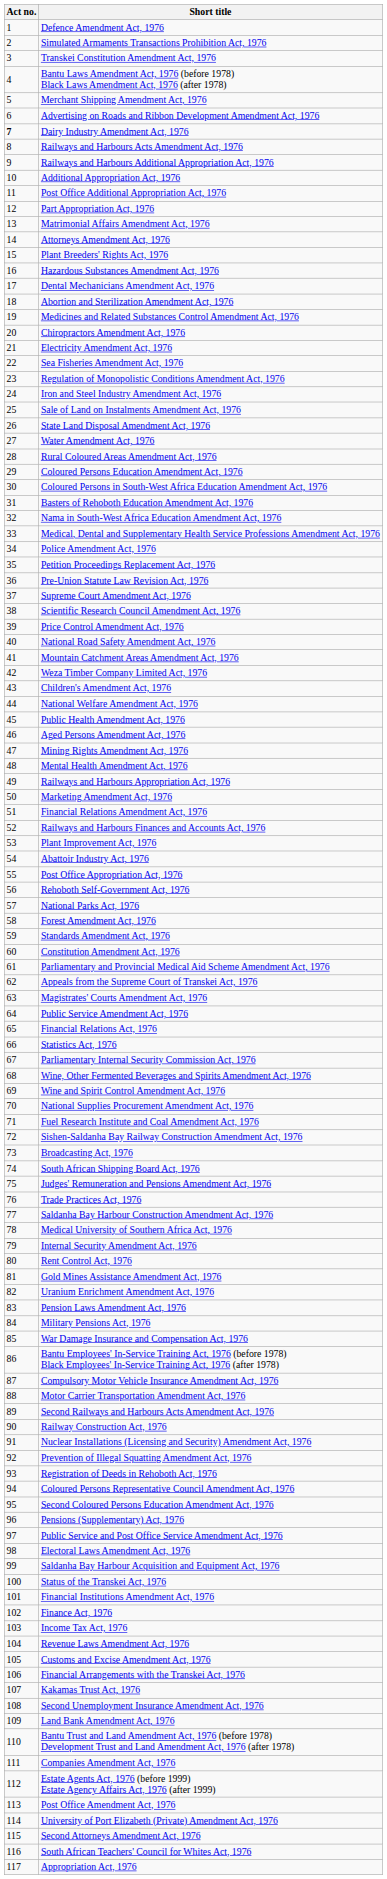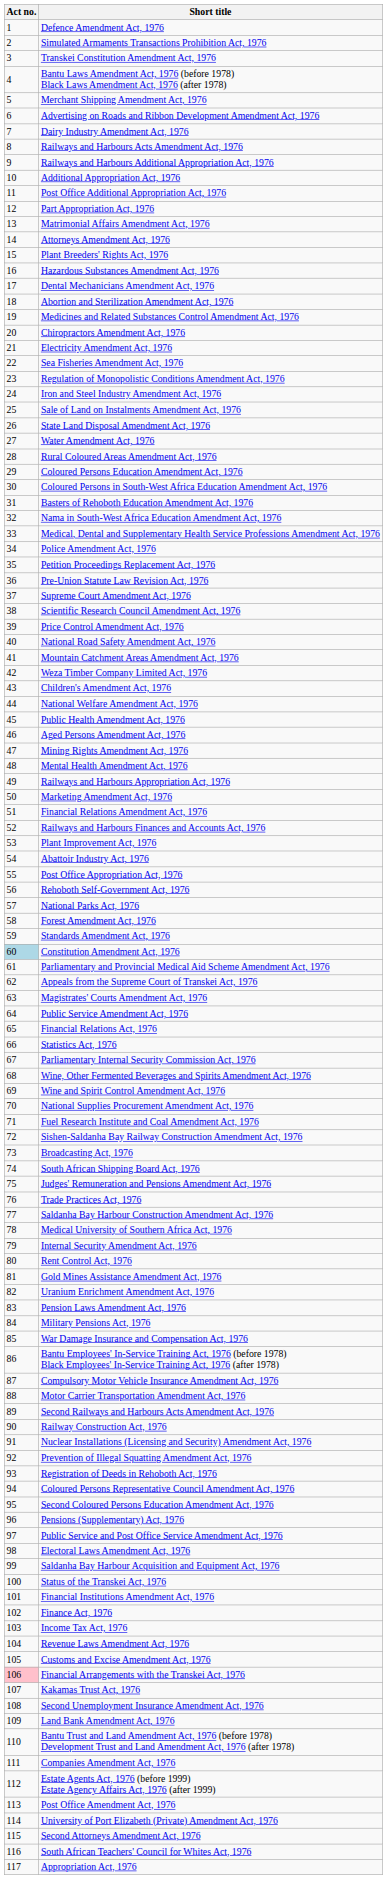Dairy Industry Amendment Act, 1976 | Act no.: bold -> normal
Constitution Amendment Act, 1976 | Act no.: no background -> lightblue background
Financial Arrangements with the Transkei Act, 1976 | Act no.: no background -> pink background
